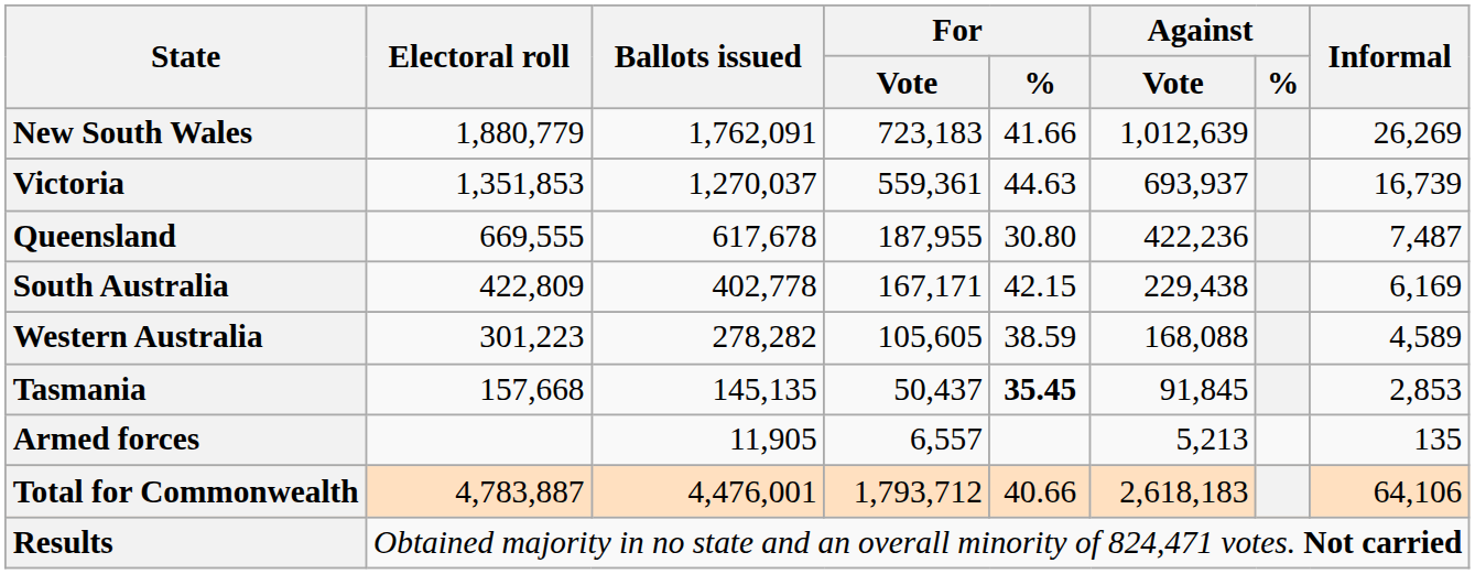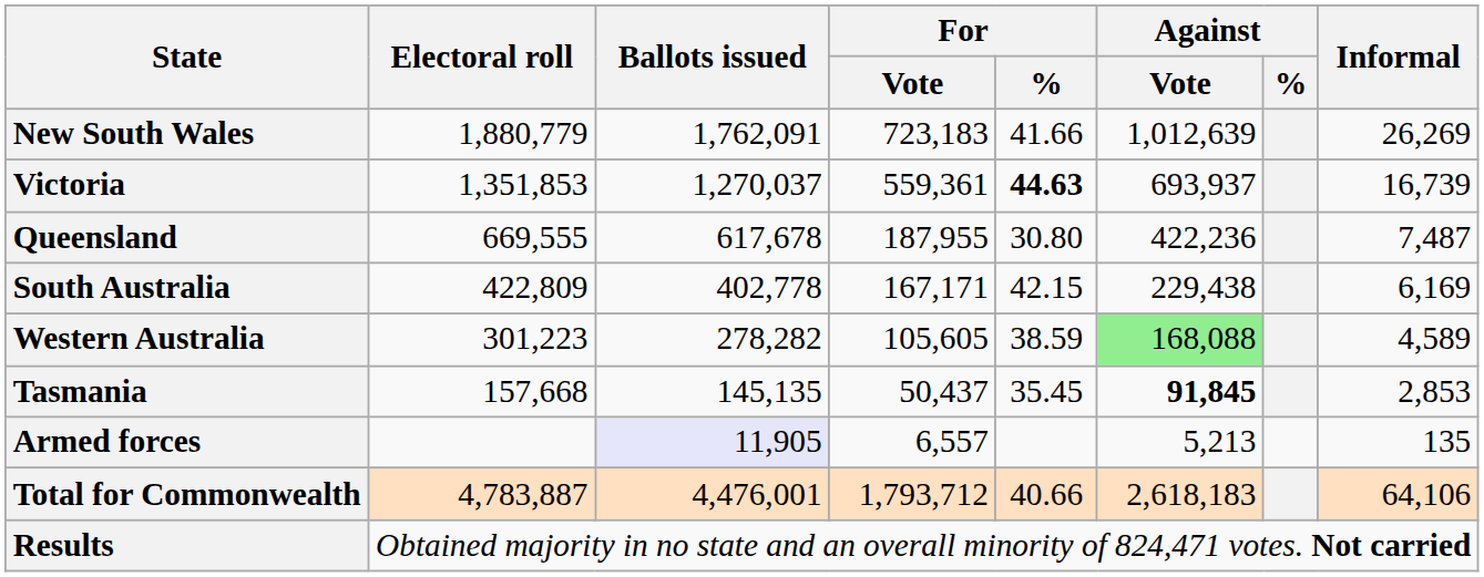Victoria | For / %: normal -> bold
Western Australia | Against / Vote: no background -> lightgreen background
Tasmania | For / %: bold -> normal
Tasmania | Against / Vote: normal -> bold
Armed forces | Ballots issued: no background -> lavender background
